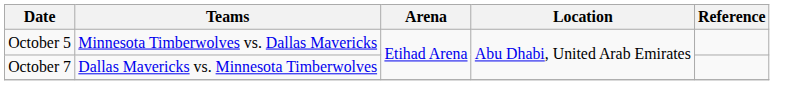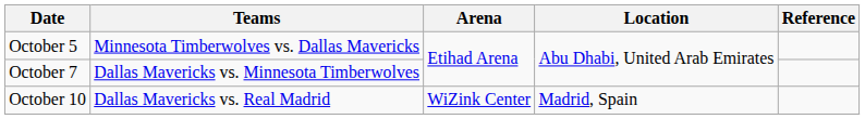+ row: October 10 | Dallas Mavericks vs. Real Madrid | WiZink Center | Madrid, Spain
